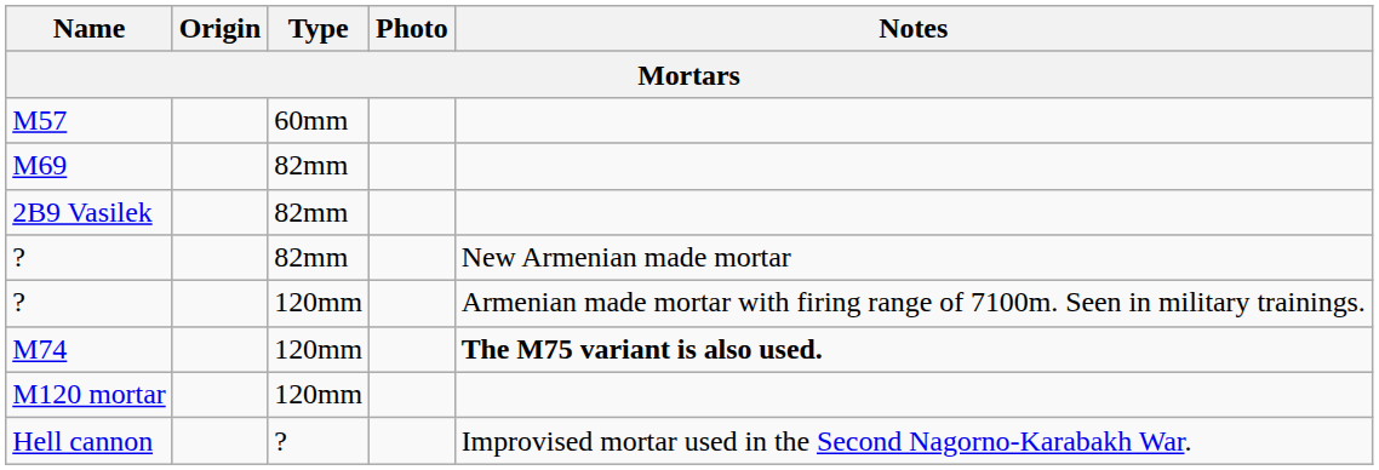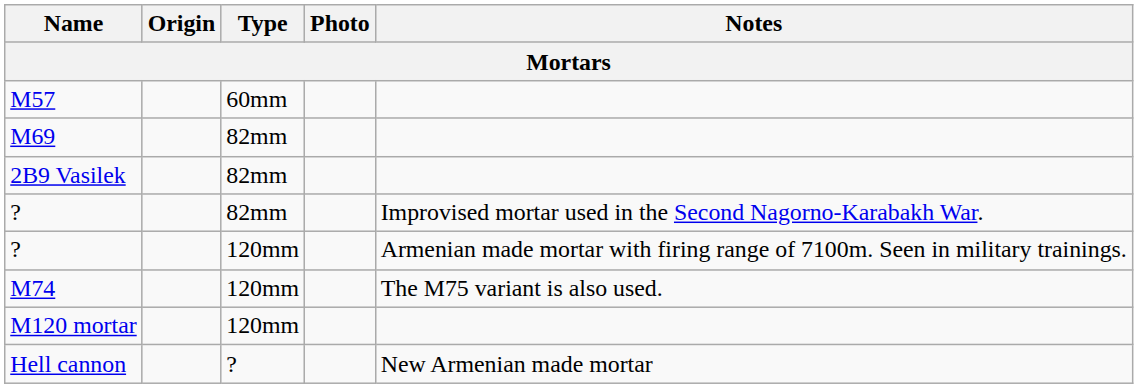? / 82mm | Notes: New Armenian made mortar -> Improvised mortar used in the Second Nagorno-Karabakh War.
M74 | Notes: bold -> normal
Hell cannon | Notes: Improvised mortar used in the Second Nagorno-Karabakh War. -> New Armenian made mortar
